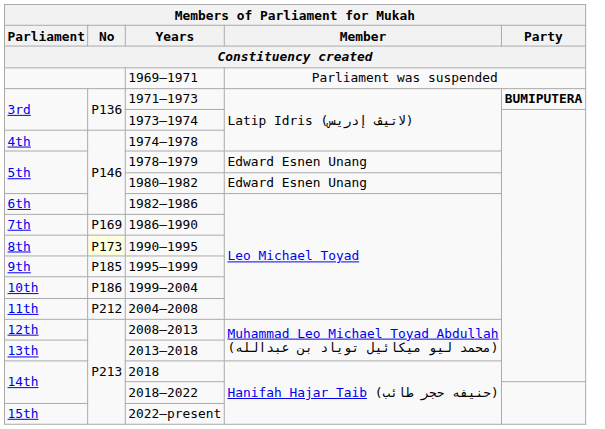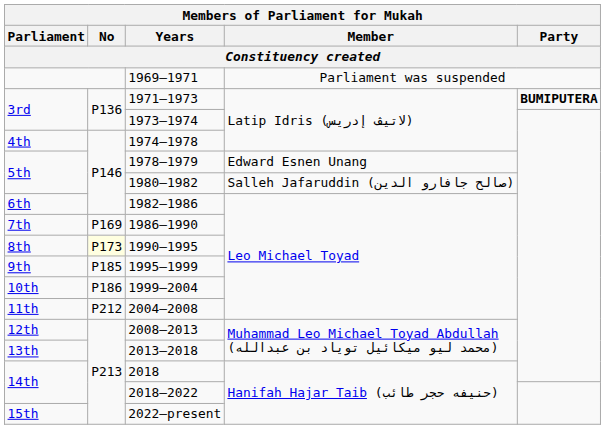1980–1982 | Member: Edward Esnen Unang -> Salleh Jafaruddin (صالح جافارو الدين)
